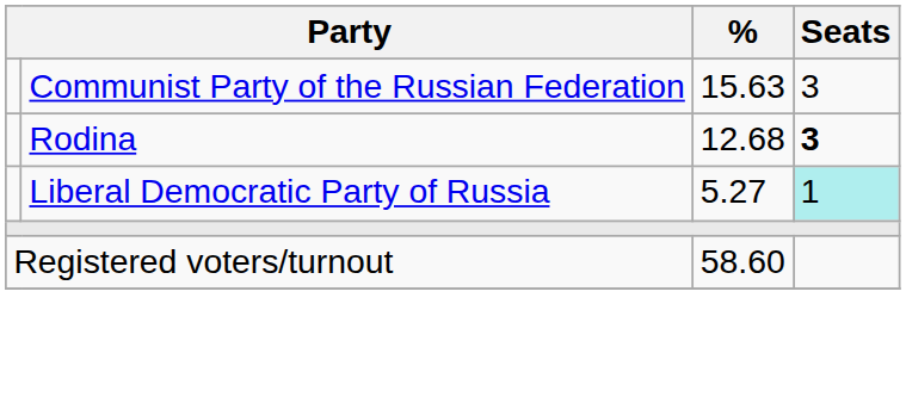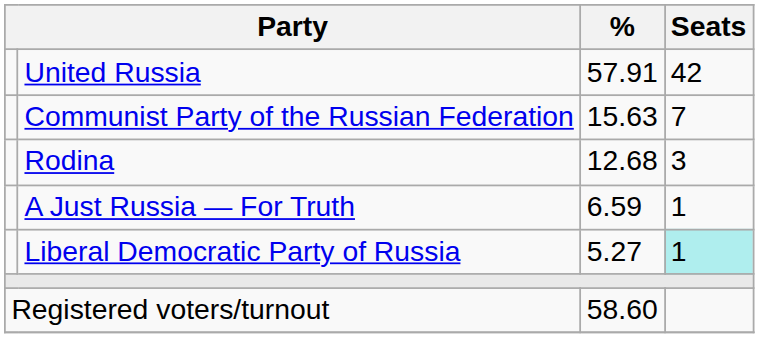+ row: United Russia | 57.91 | 42
Communist Party of the Russian Federation | Seats: 3 -> 7
Rodina | Seats: bold -> normal
+ row: A Just Russia — For Truth | 6.59 | 1
